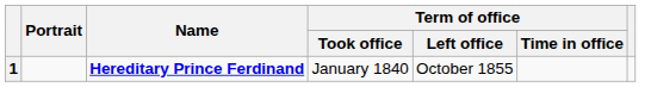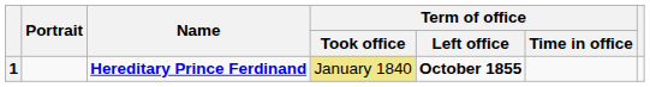1 | Term of office / Took office: no background -> khaki background
1 | Term of office / Left office: normal -> bold
